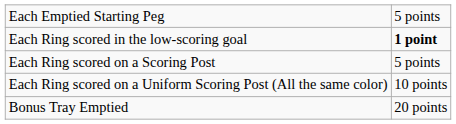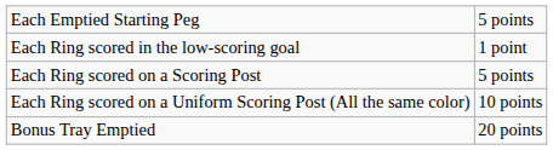Each Ring scored in the low-scoring goal | column 2: bold -> normal
